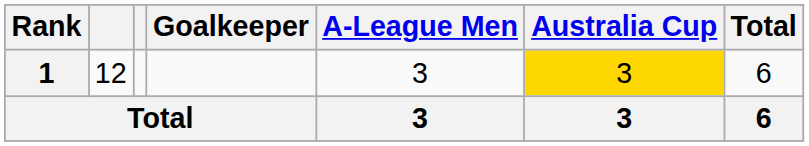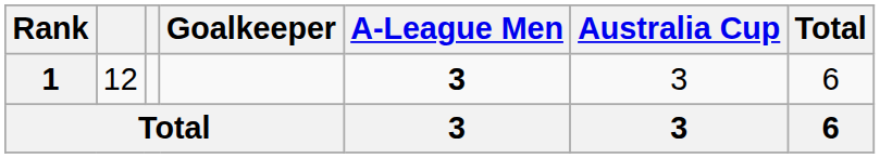1 | A-League Men: normal -> bold
1 | Australia Cup: gold background -> no background
